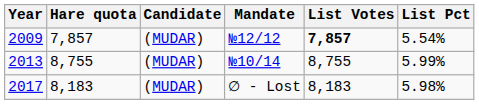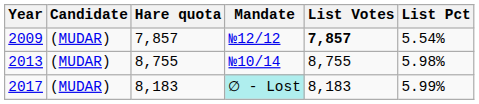columns swapped: Candidate <-> Hare quota
2013 | List Pct: 5.99% -> 5.98%
2017 | Mandate: no background -> paleturquoise background
2017 | List Pct: 5.98% -> 5.99%
